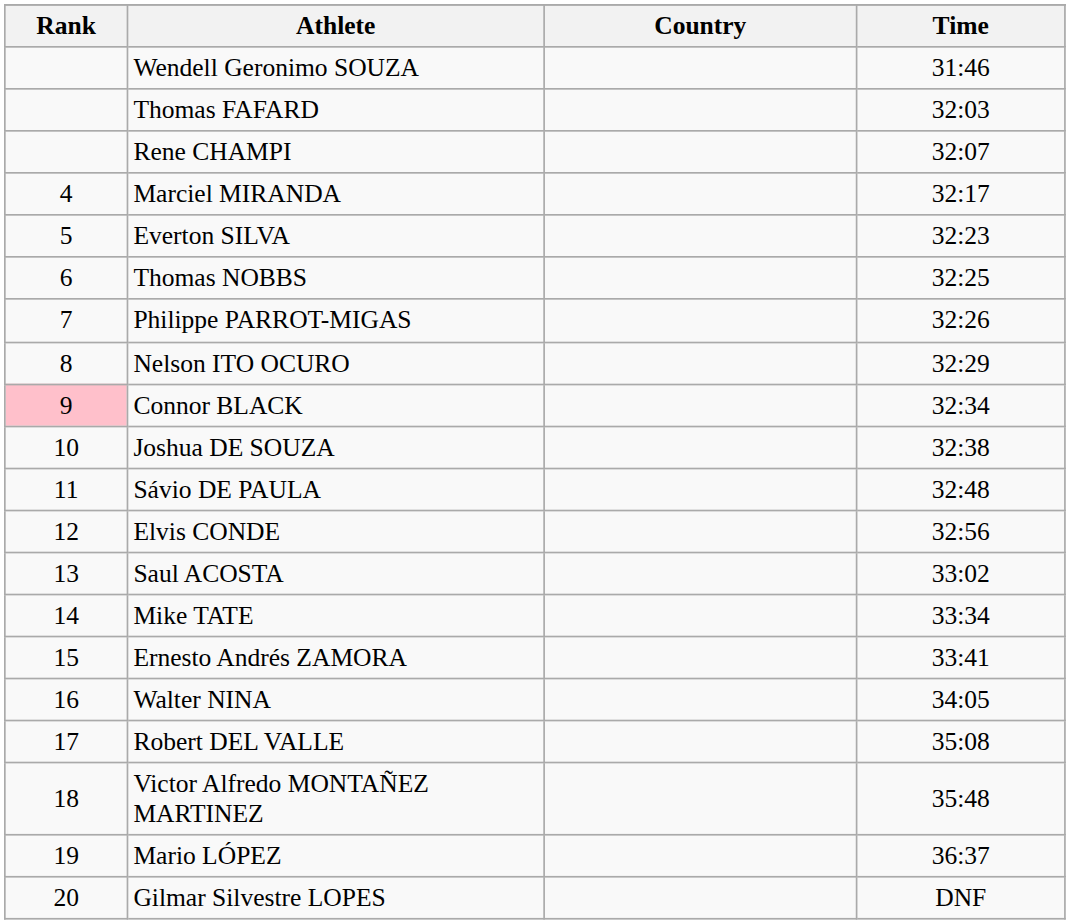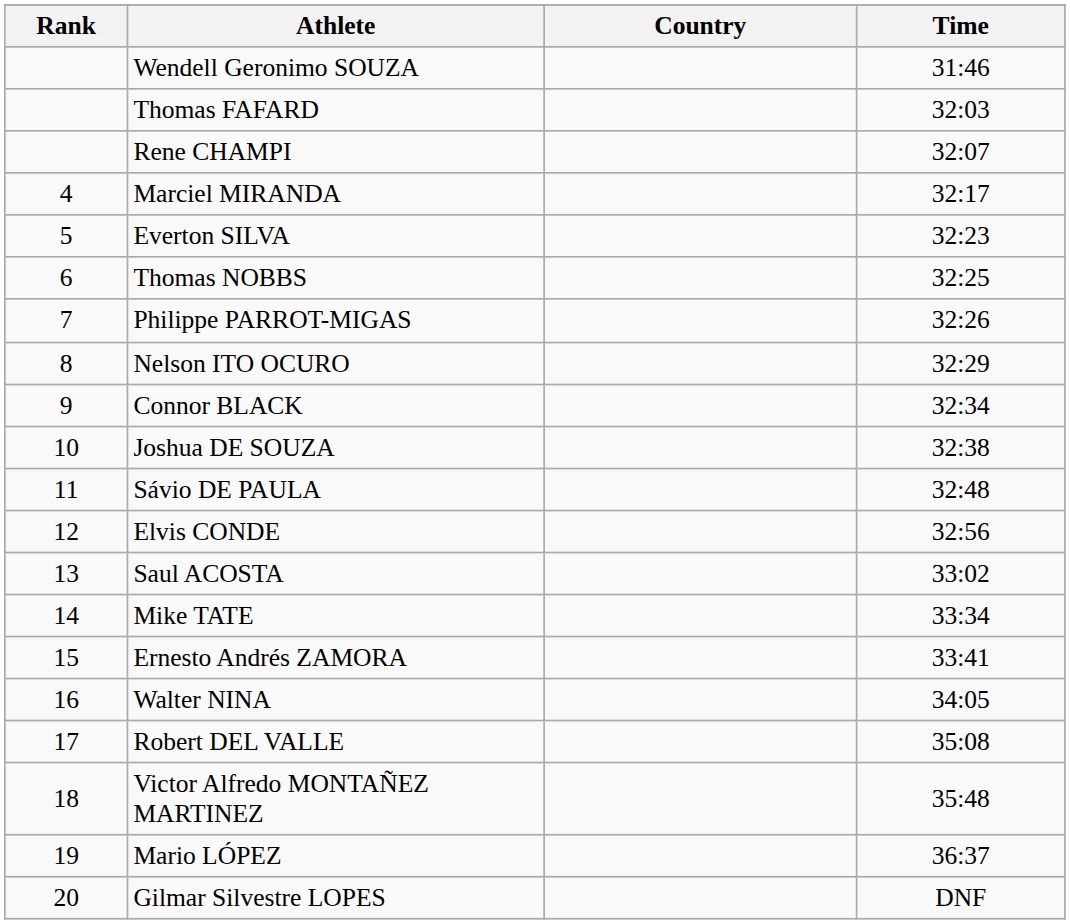Connor BLACK | Rank: pink background -> no background
